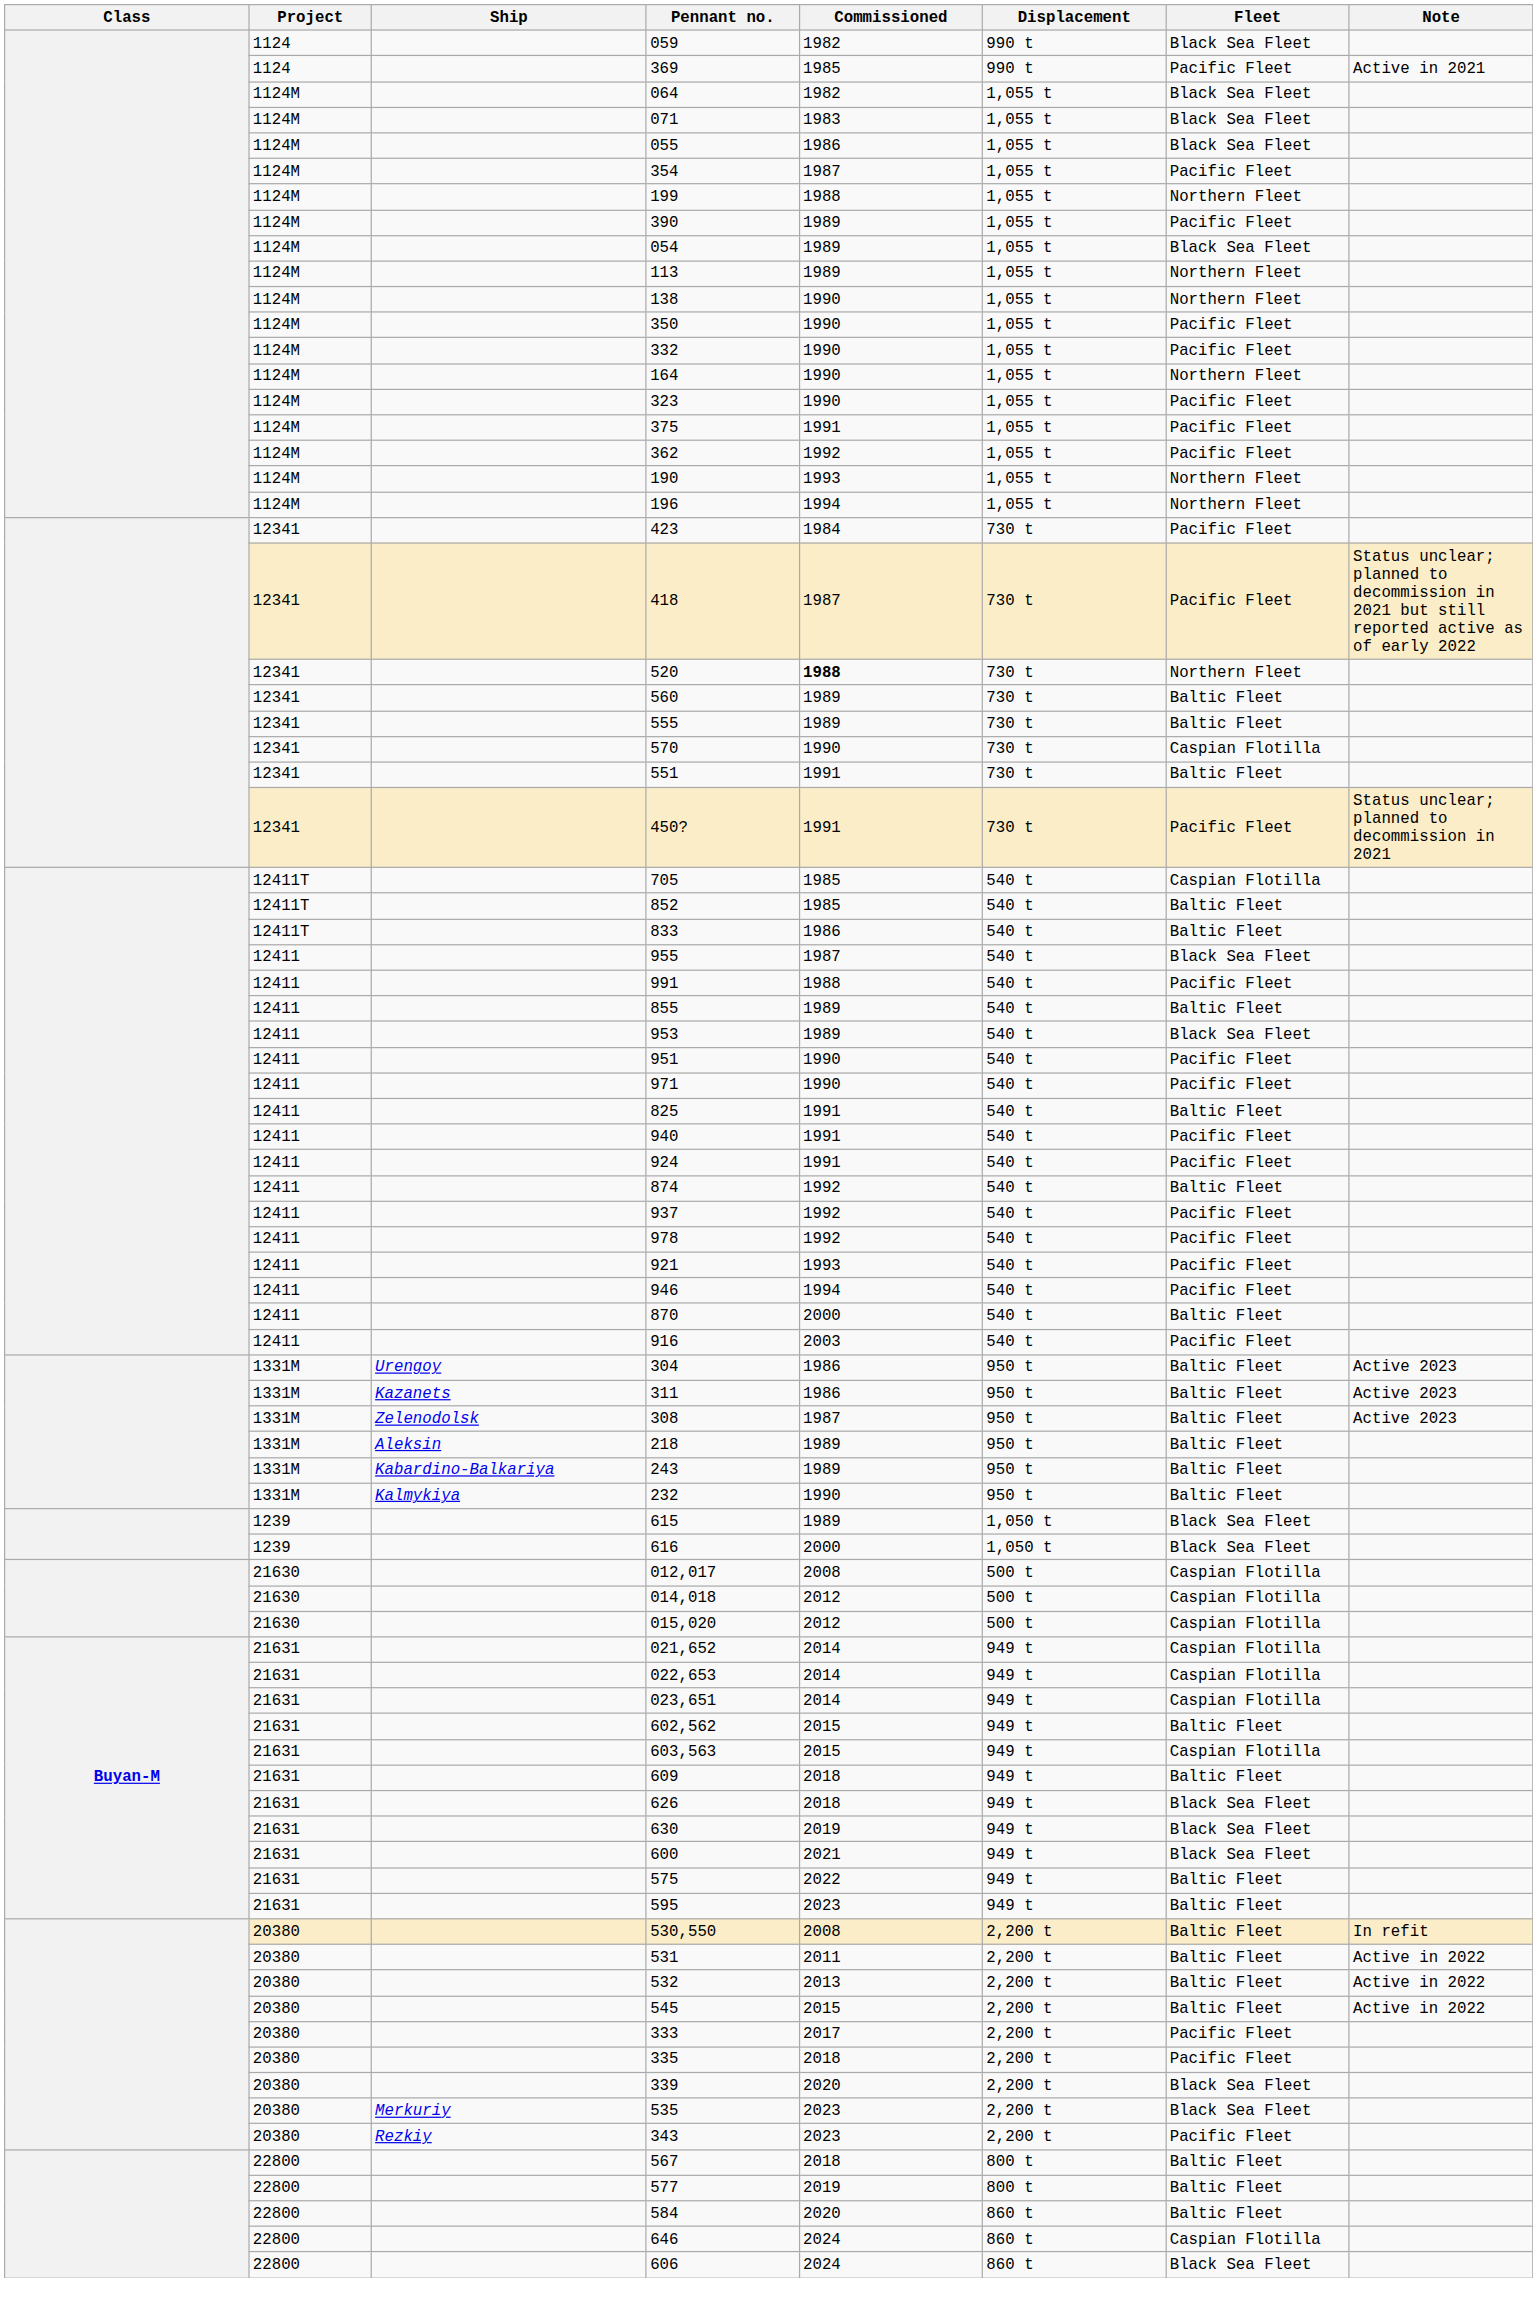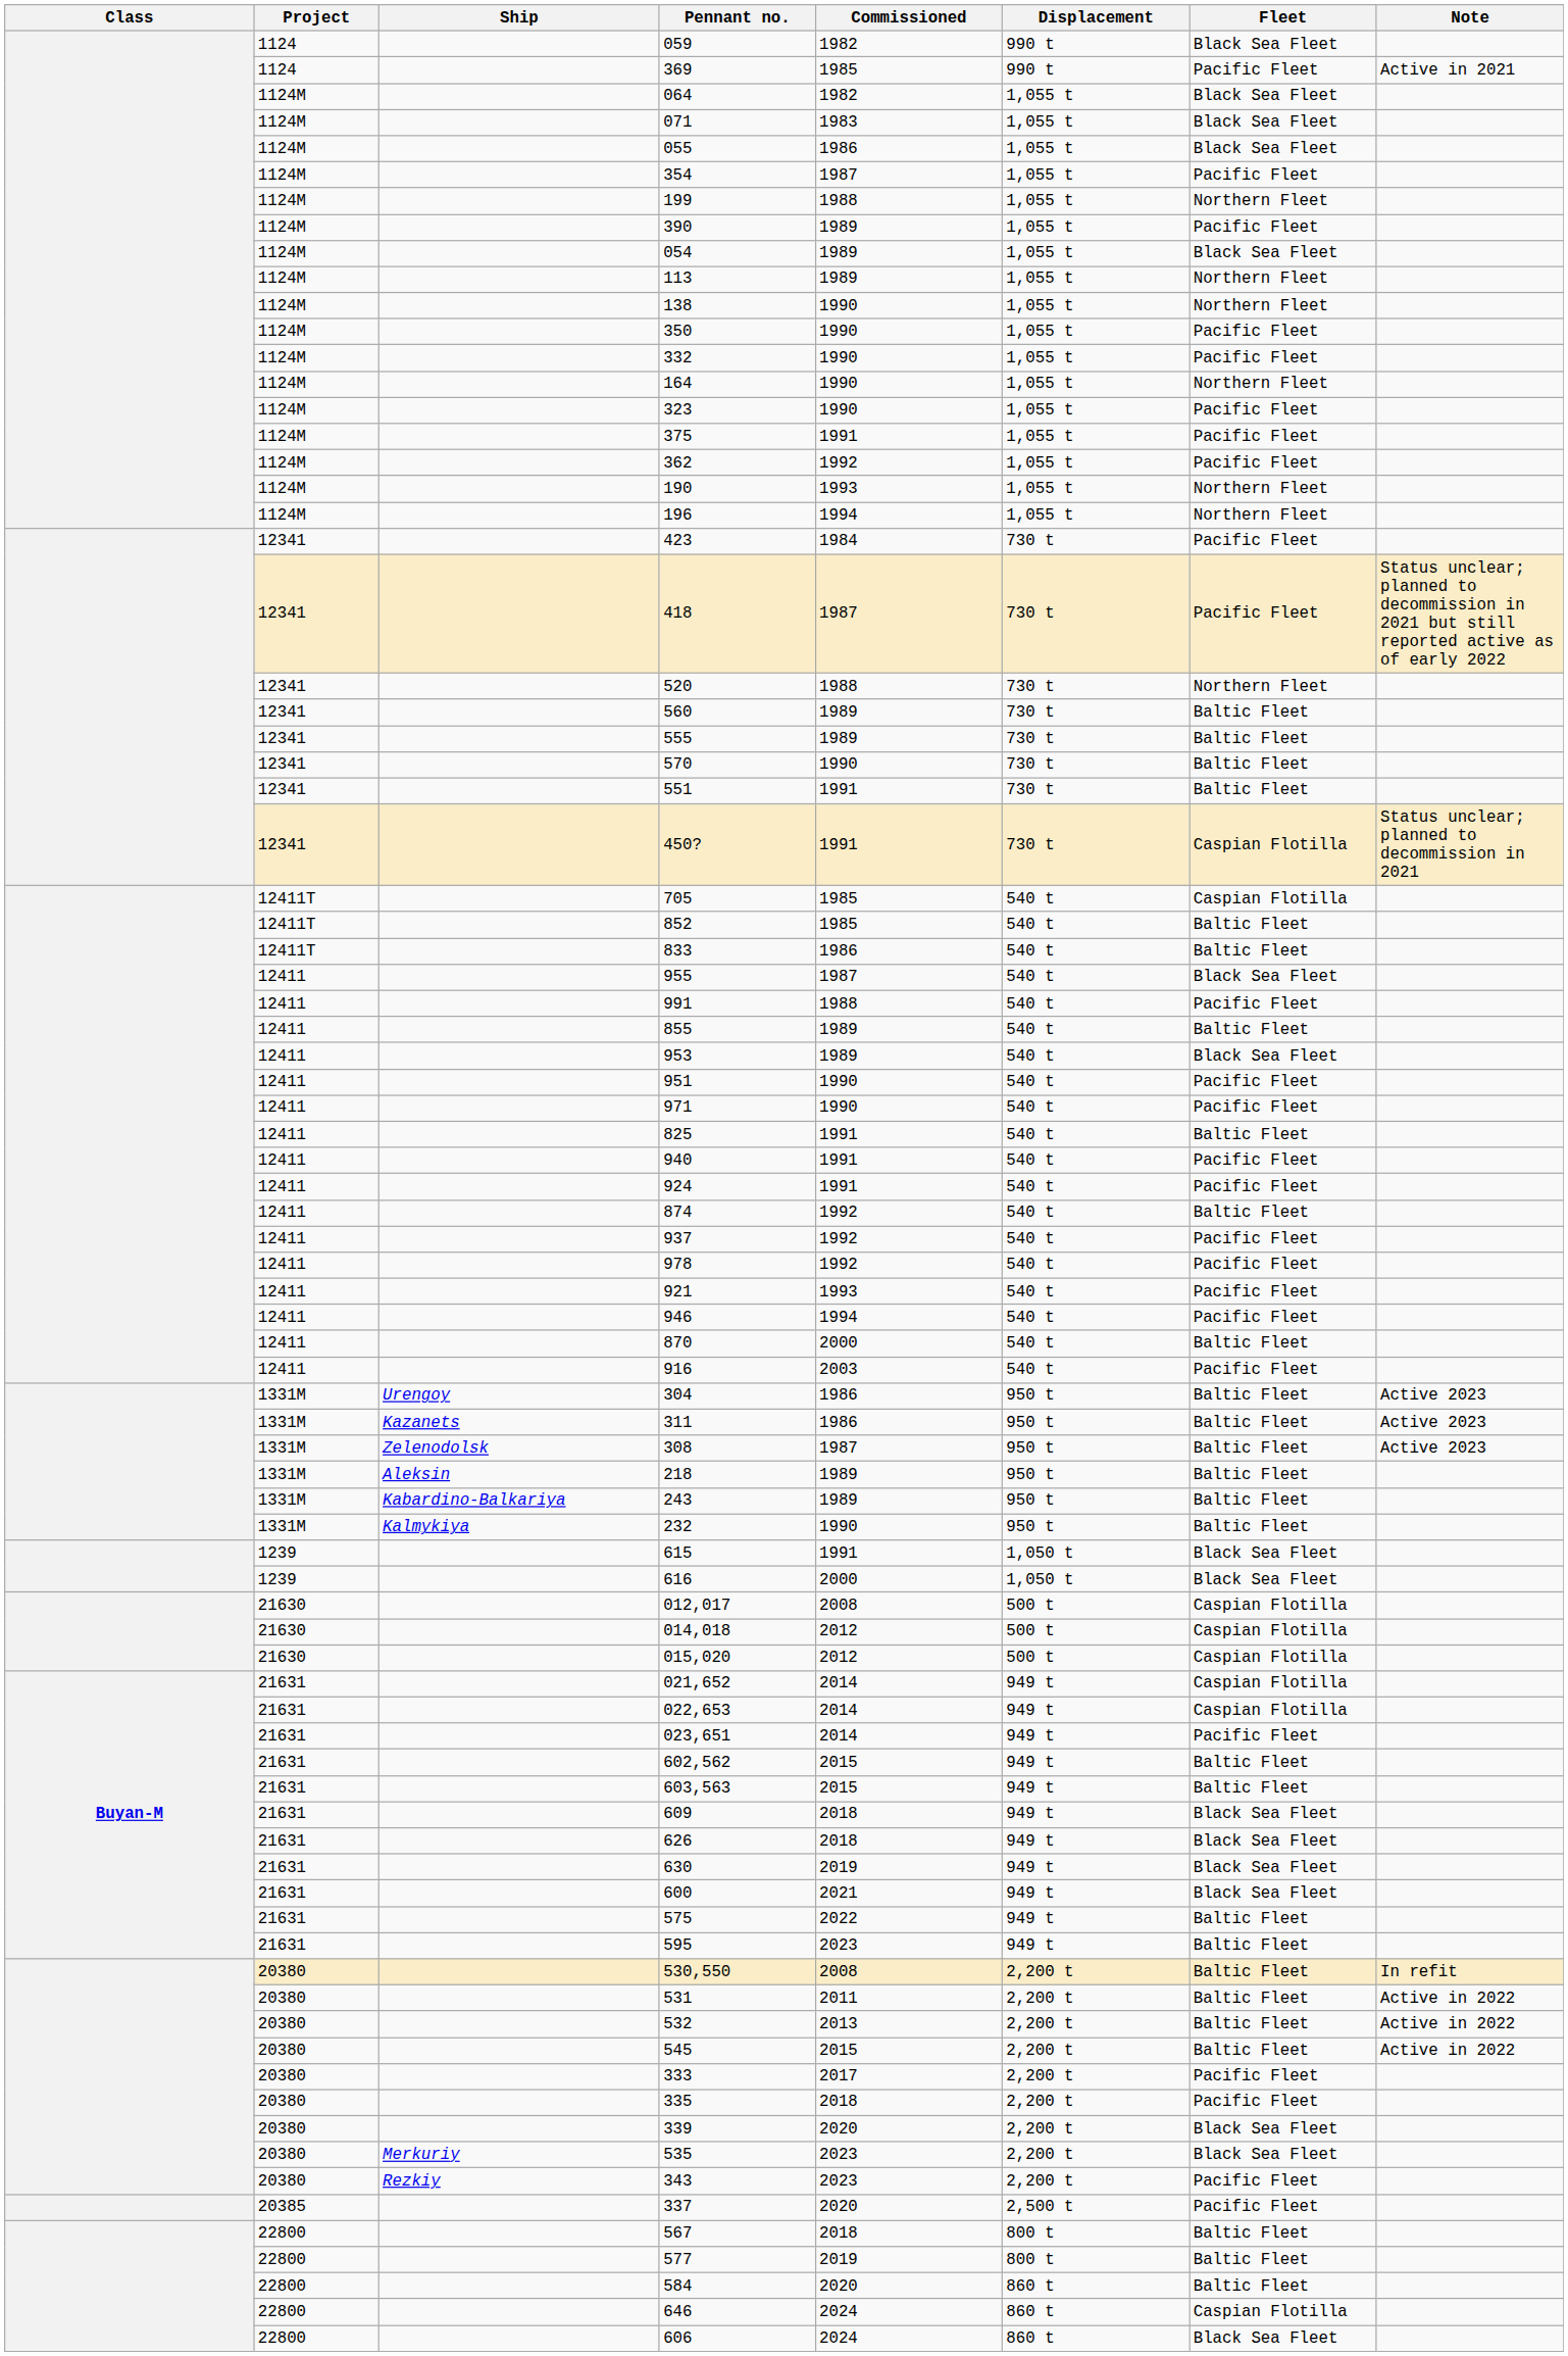520 | Commissioned: bold -> normal
570 | Fleet: Caspian Flotilla -> Baltic Fleet
450? | Fleet: Pacific Fleet -> Caspian Flotilla
615 | Commissioned: 1989 -> 1991
023,651 | Fleet: Caspian Flotilla -> Pacific Fleet
603,563 | Fleet: Caspian Flotilla -> Baltic Fleet
609 | Fleet: Baltic Fleet -> Black Sea Fleet
+ row: 20385 | 337 | 2020 | 2,500 t | Pacific Fleet
